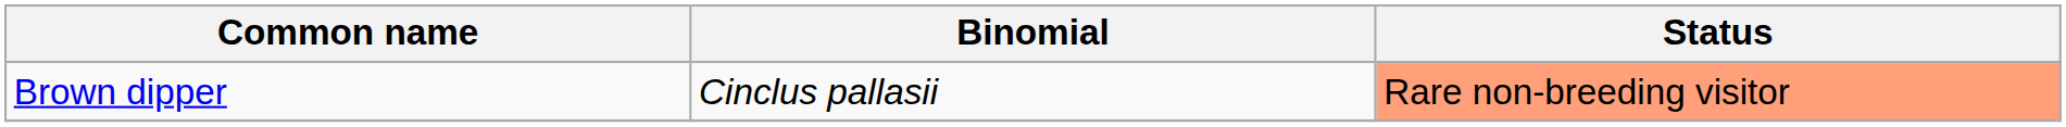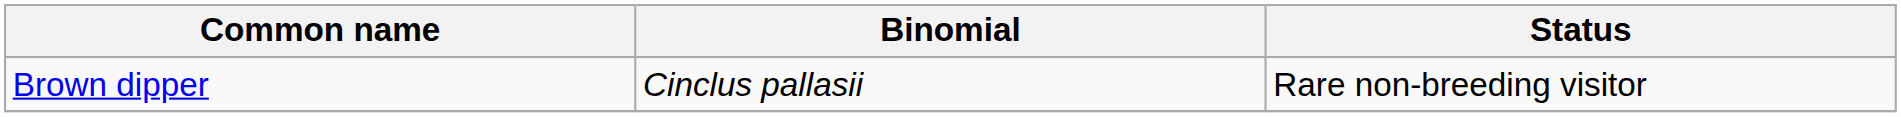Brown dipper | Status: lightsalmon background -> no background
